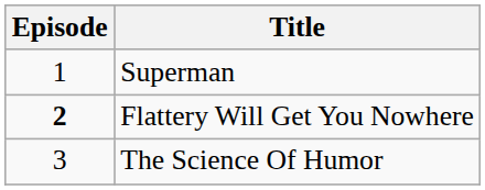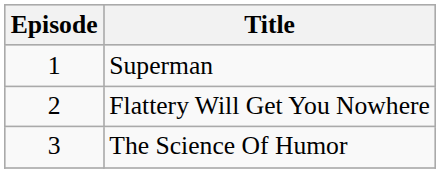Flattery Will Get You Nowhere | Episode: bold -> normal
